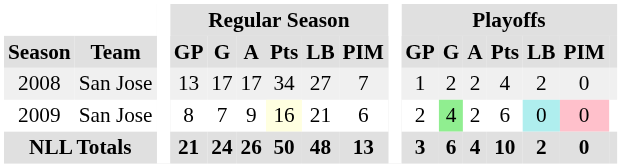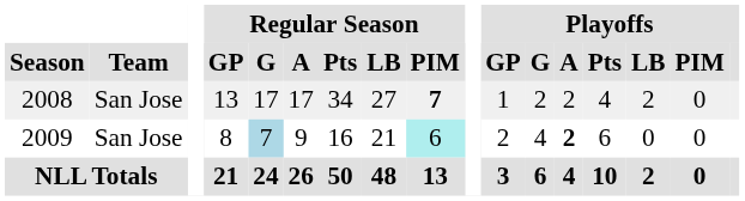2008 | Regular Season / PIM: normal -> bold
2009 | Regular Season / G: no background -> lightblue background
2009 | Regular Season / Pts: lightyellow background -> no background
2009 | Regular Season / PIM: no background -> paleturquoise background
2009 | Playoffs / G: lightgreen background -> no background
2009 | Playoffs / A: normal -> bold
2009 | Playoffs / LB: paleturquoise background -> no background
2009 | Playoffs / PIM: pink background -> no background
